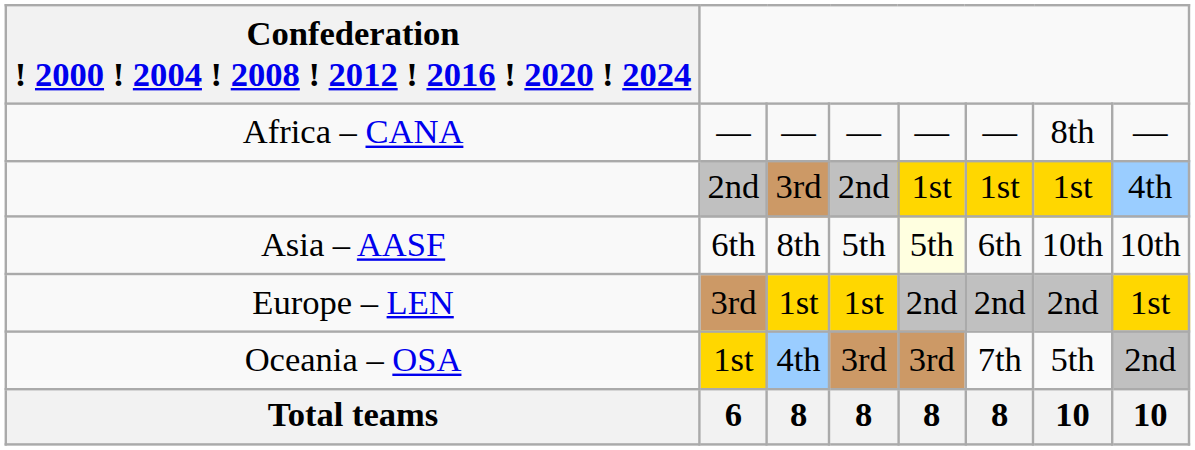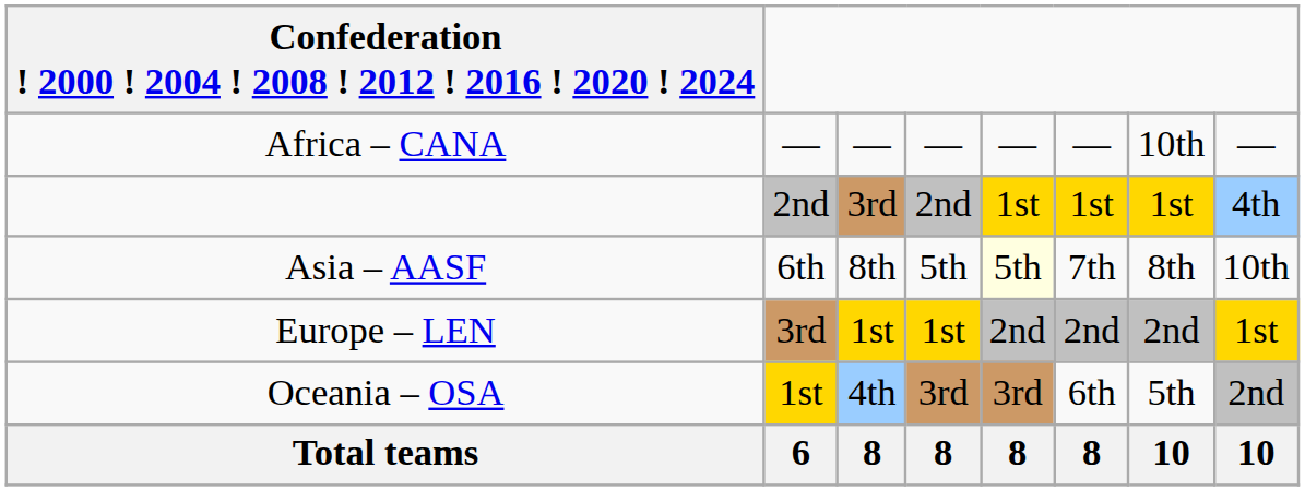Africa – CANA | column 7: 8th -> 10th
Asia – AASF | column 6: 6th -> 7th
Asia – AASF | column 7: 10th -> 8th
Oceania – OSA | column 6: 7th -> 6th
